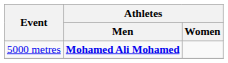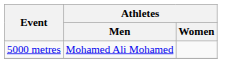5000 metres | Athletes / Men: bold -> normal
